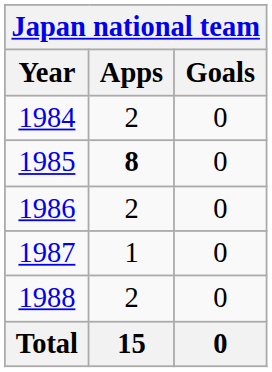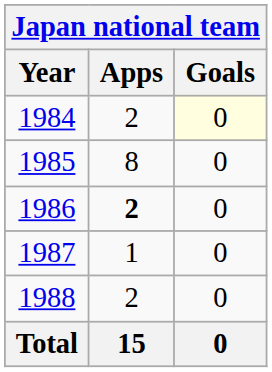1984 | Goals: no background -> lightyellow background
1985 | Apps: bold -> normal
1986 | Apps: normal -> bold
